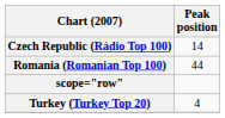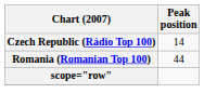- row: Turkey (Turkey Top 20) | 4
